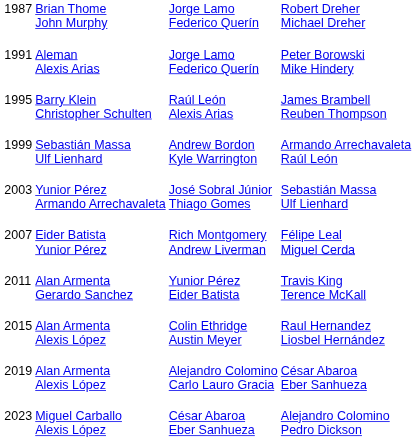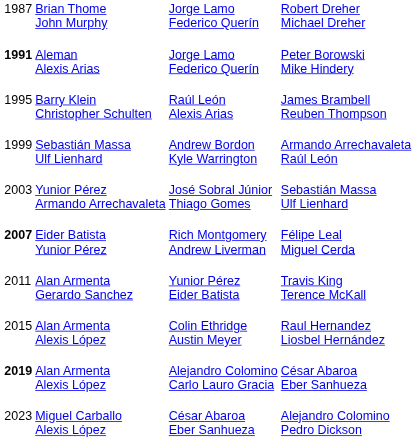Jorge Lamo Federico Querín / Peter Borowski Mike Hindery | column 1: normal -> bold
Rich Montgomery Andrew Liverman | column 1: normal -> bold
Alejandro Colomino Carlo Lauro Gracia | column 1: normal -> bold
